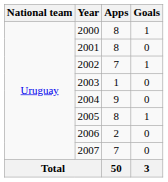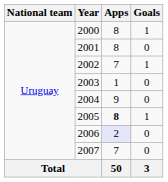2005 | Apps: normal -> bold
2006 | Apps: no background -> lavender background
